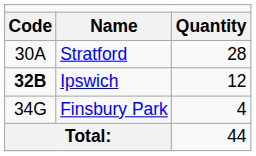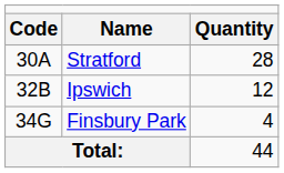Ipswich | column 1: bold -> normal
